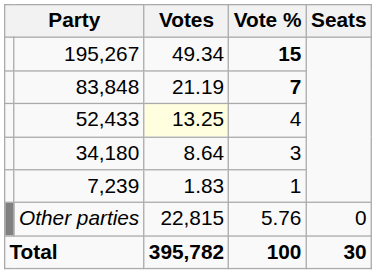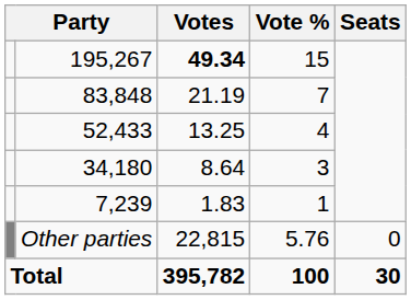195,267 | Votes: normal -> bold
195,267 | Vote %: bold -> normal
83,848 | Vote %: bold -> normal
52,433 | Votes: lightyellow background -> no background
